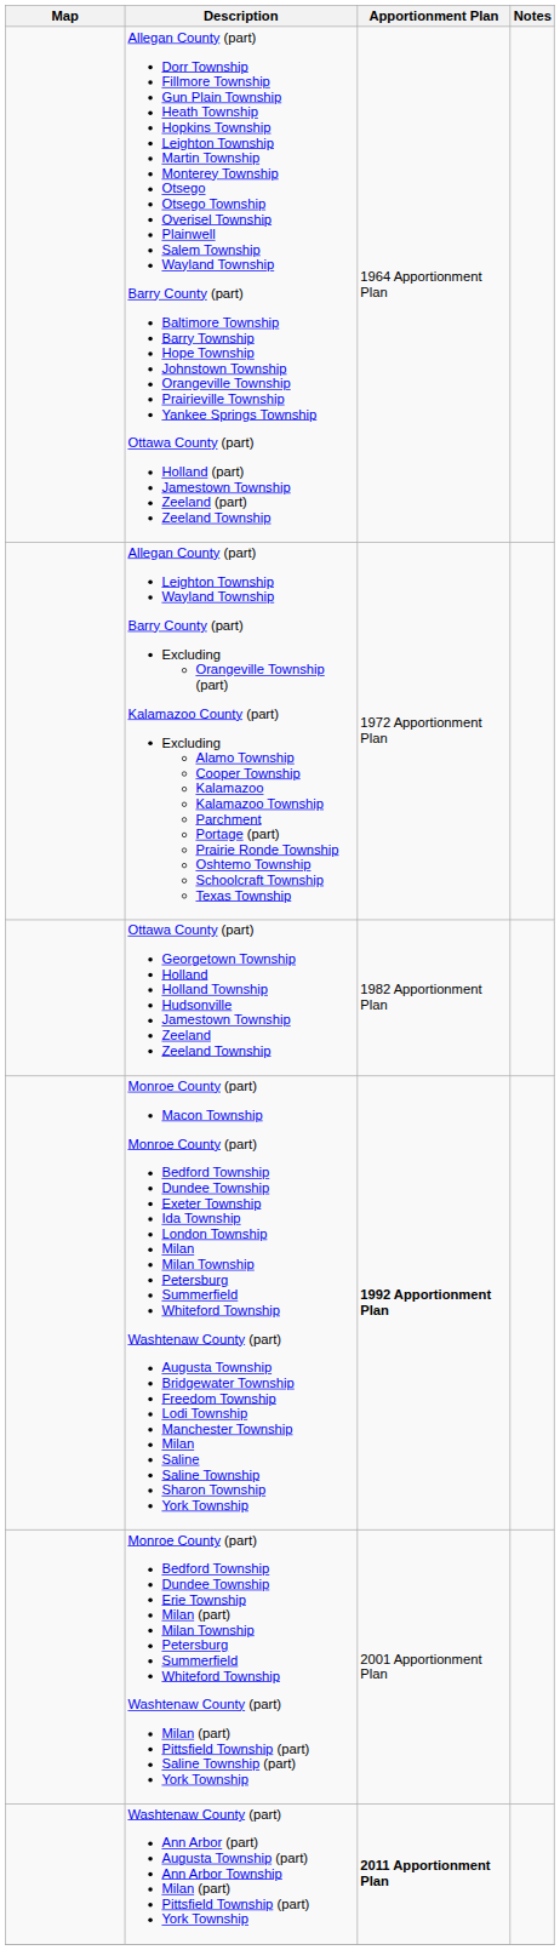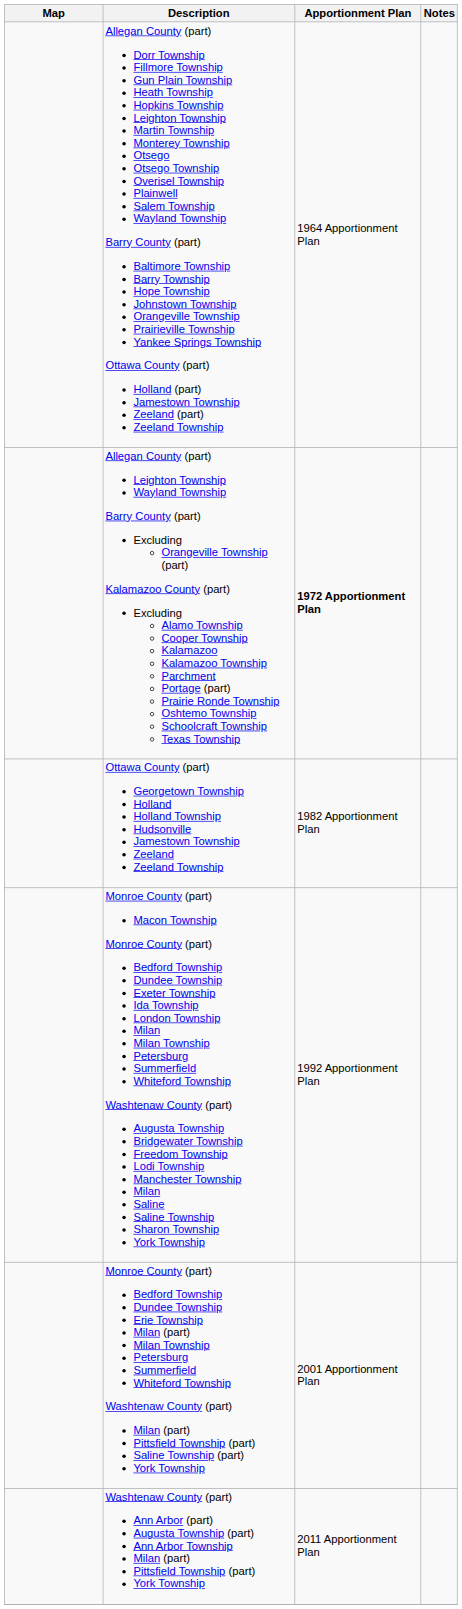row 3 | Apportionment Plan: normal -> bold
row 5 | Apportionment Plan: bold -> normal
row 7 | Apportionment Plan: bold -> normal
